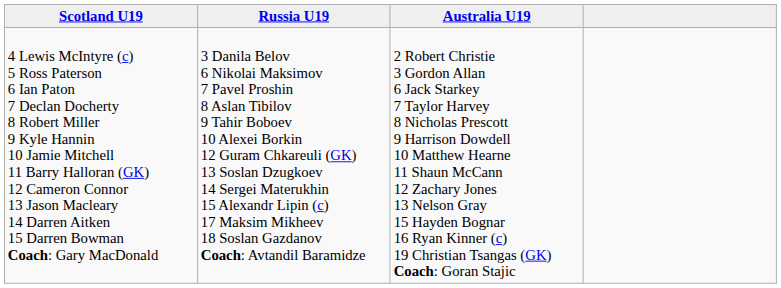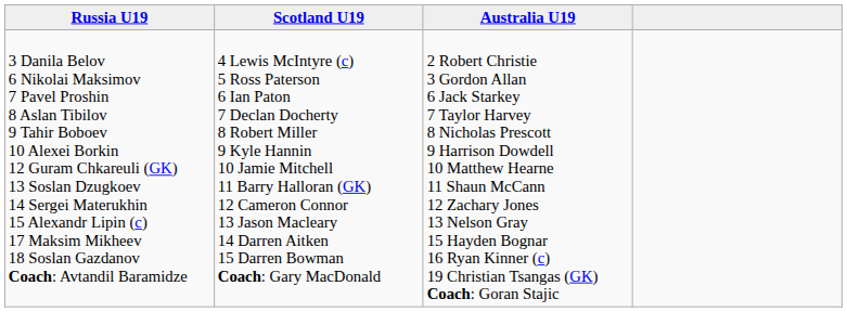columns swapped: Russia U19 <-> Scotland U19
